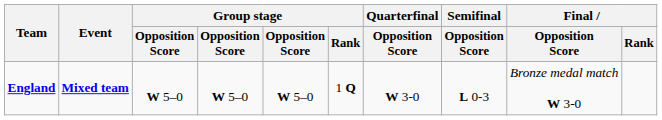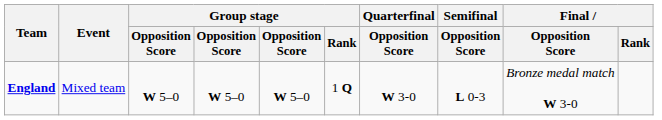England | Event: bold -> normal
